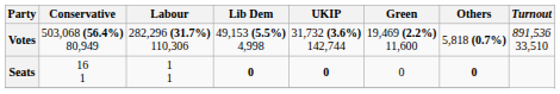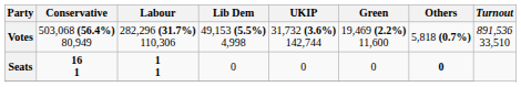Seats | Conservative: normal -> bold
Seats | Labour: normal -> bold
Seats | Lib Dem: bold -> normal
Seats | UKIP: bold -> normal
